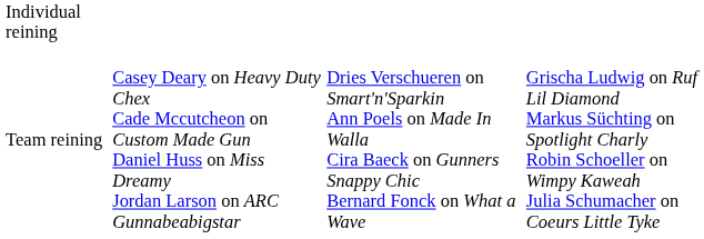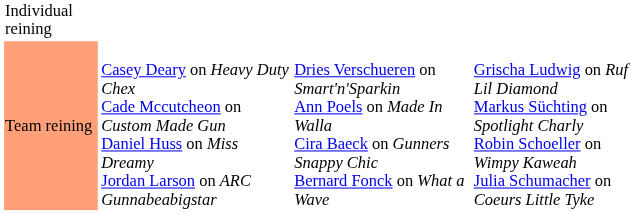Team reining | column 1: no background -> lightsalmon background
